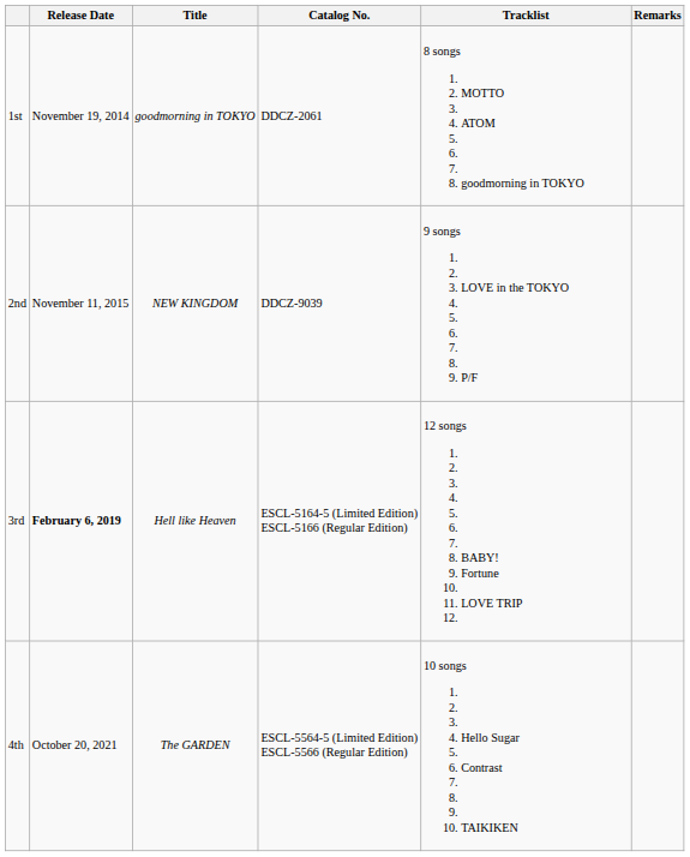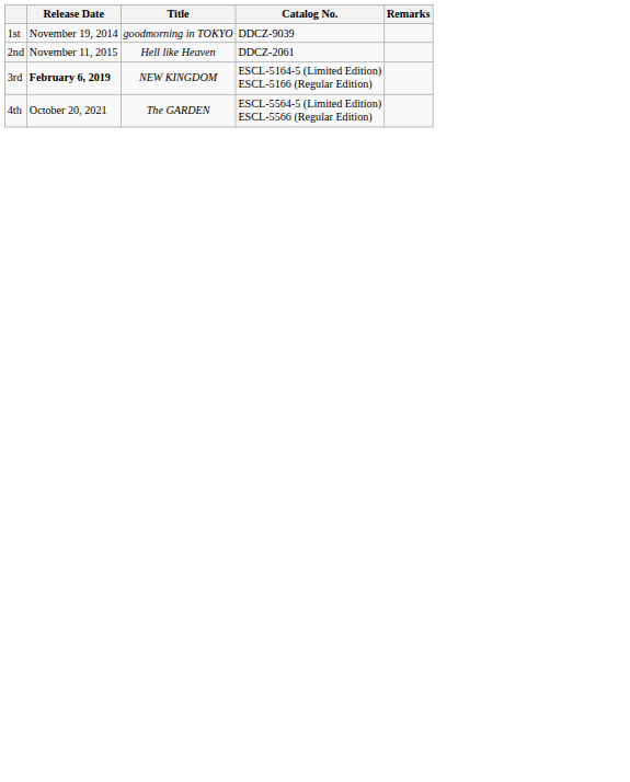- column: Tracklist | 8 songs MOTTO ATOM goodmorning in TOKYO | 9 songs LOVE in the TOKYO P/F | 12 songs BABY! Fortune LOVE TRIP | 10 songs Hello Sugar Contrast TAIKIKEN
1st | Catalog No.: DDCZ-2061 -> DDCZ-9039
2nd | Title: NEW KINGDOM -> Hell like Heaven
2nd | Catalog No.: DDCZ-9039 -> DDCZ-2061
3rd | Title: Hell like Heaven -> NEW KINGDOM
